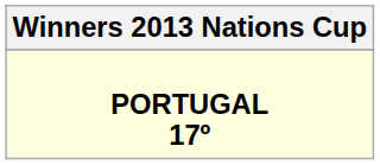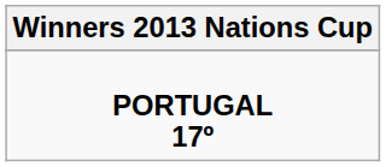row 2 | column 1: lightyellow background -> no background
